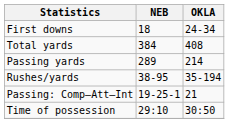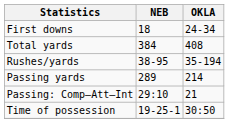rows swapped: Rushes/yards <-> Passing yards
Passing: Comp–Att–Int | NEB: 19-25-1 -> 29:10
Time of possession | NEB: 29:10 -> 19-25-1
